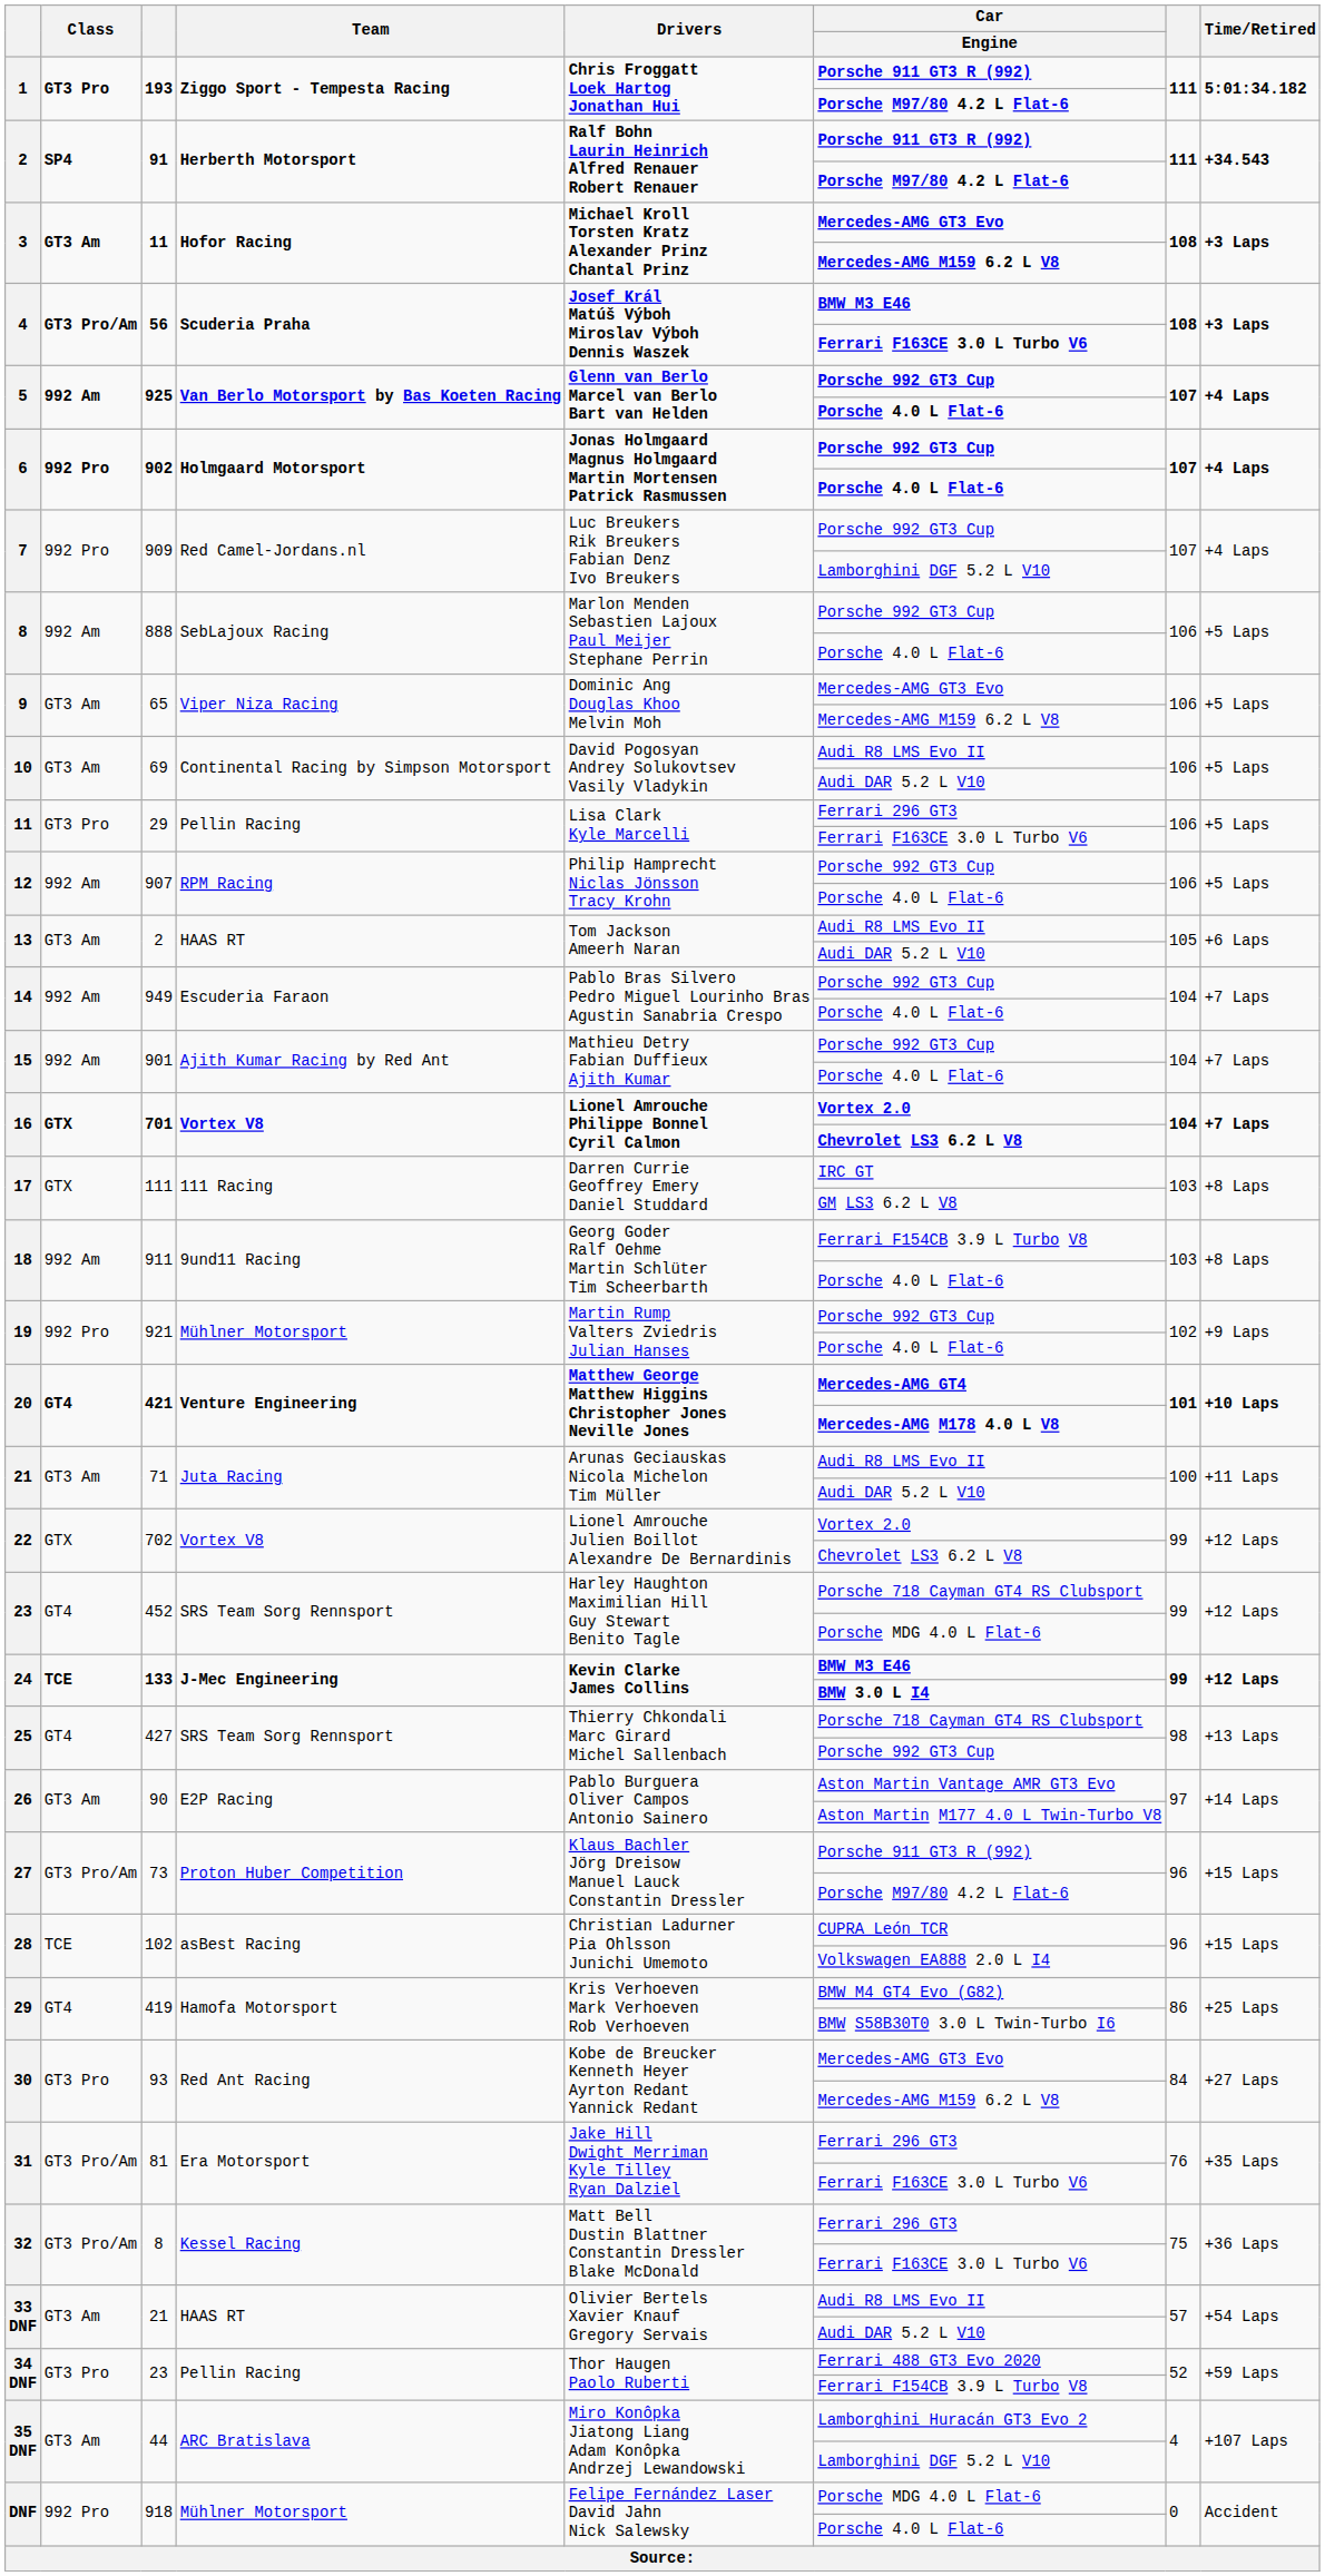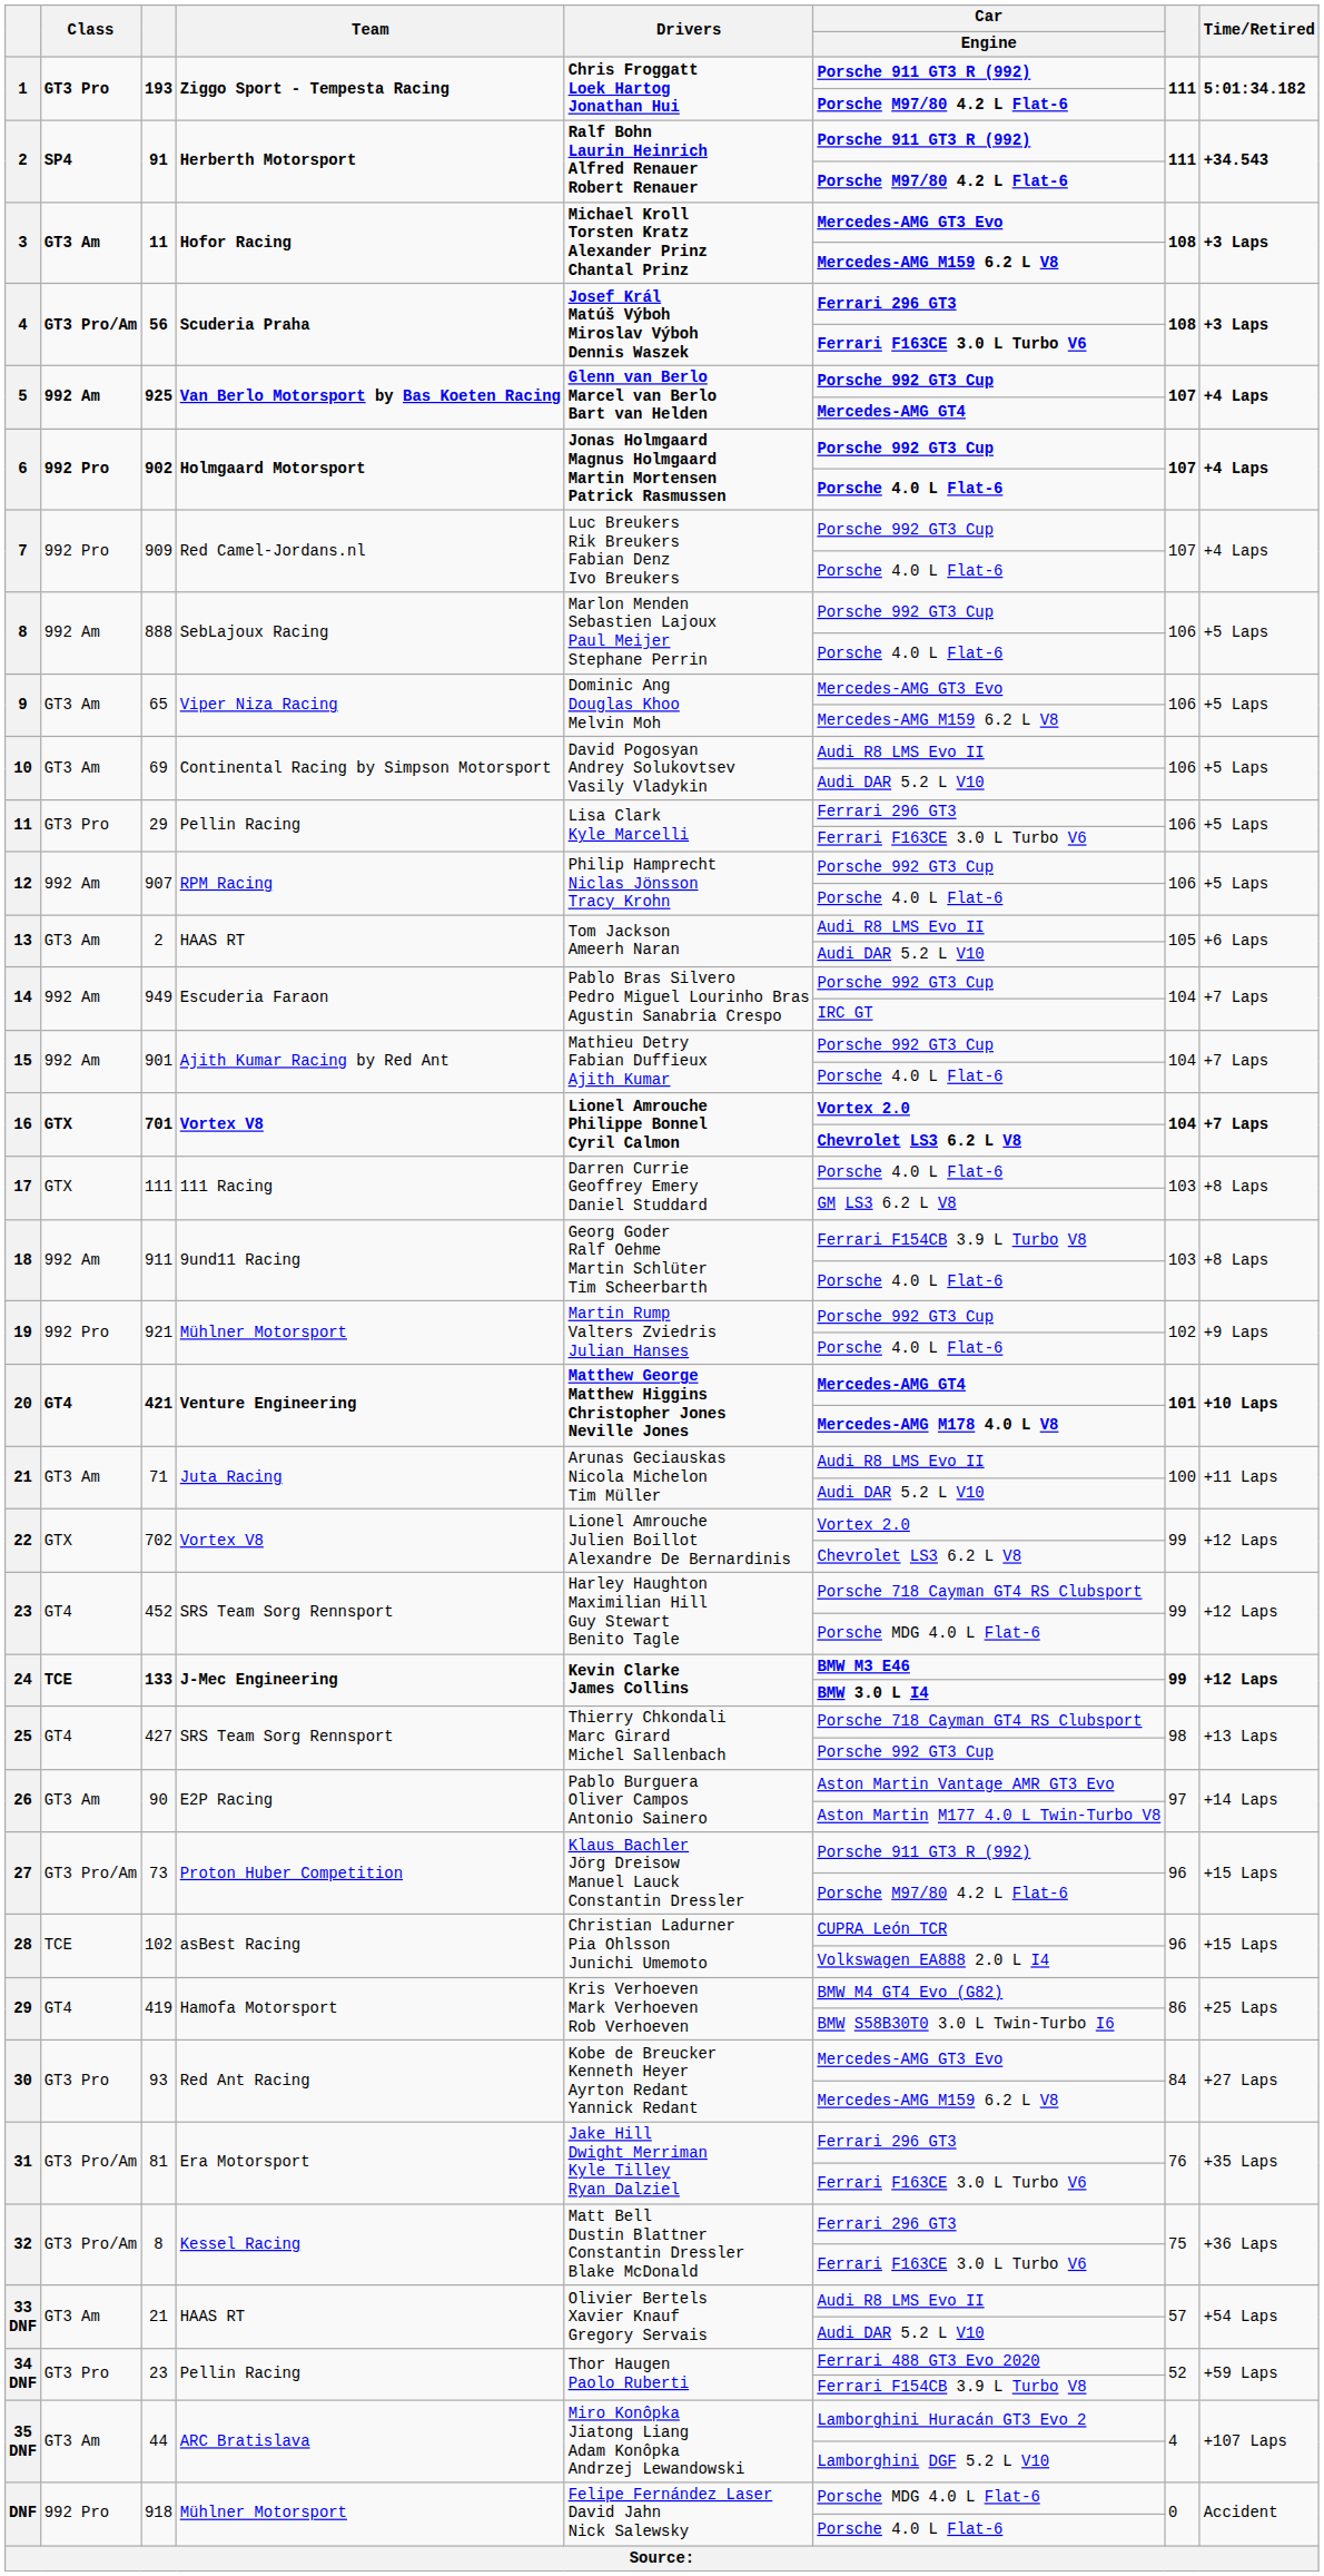row 9 | Car / Engine: BMW M3 E46 -> Ferrari 296 GT3
row 12 | Car / Engine: Porsche 4.0 L Flat-6 -> Mercedes-AMG GT4
row 16 | Car / Engine: Lamborghini DGF 5.2 L V10 -> Porsche 4.0 L Flat-6
row 30 | Car / Engine: Porsche 4.0 L Flat-6 -> IRC GT
row 35 | Car / Engine: IRC GT -> Porsche 4.0 L Flat-6
